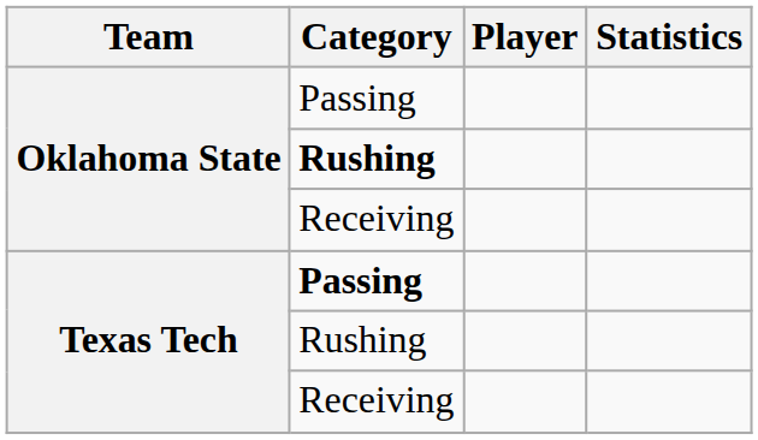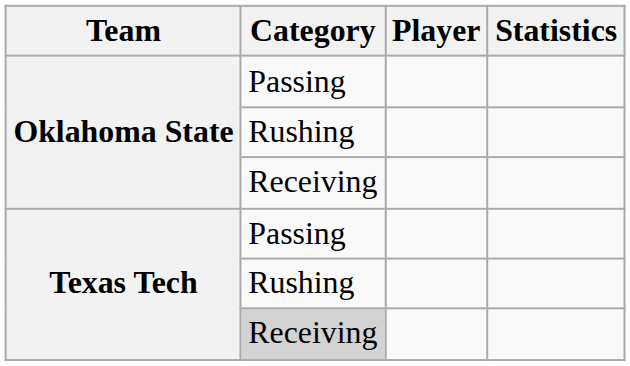Oklahoma State / Rushing | Category: bold -> normal
Texas Tech / Passing | Category: bold -> normal
Texas Tech / Receiving | Category: no background -> lightgrey background
